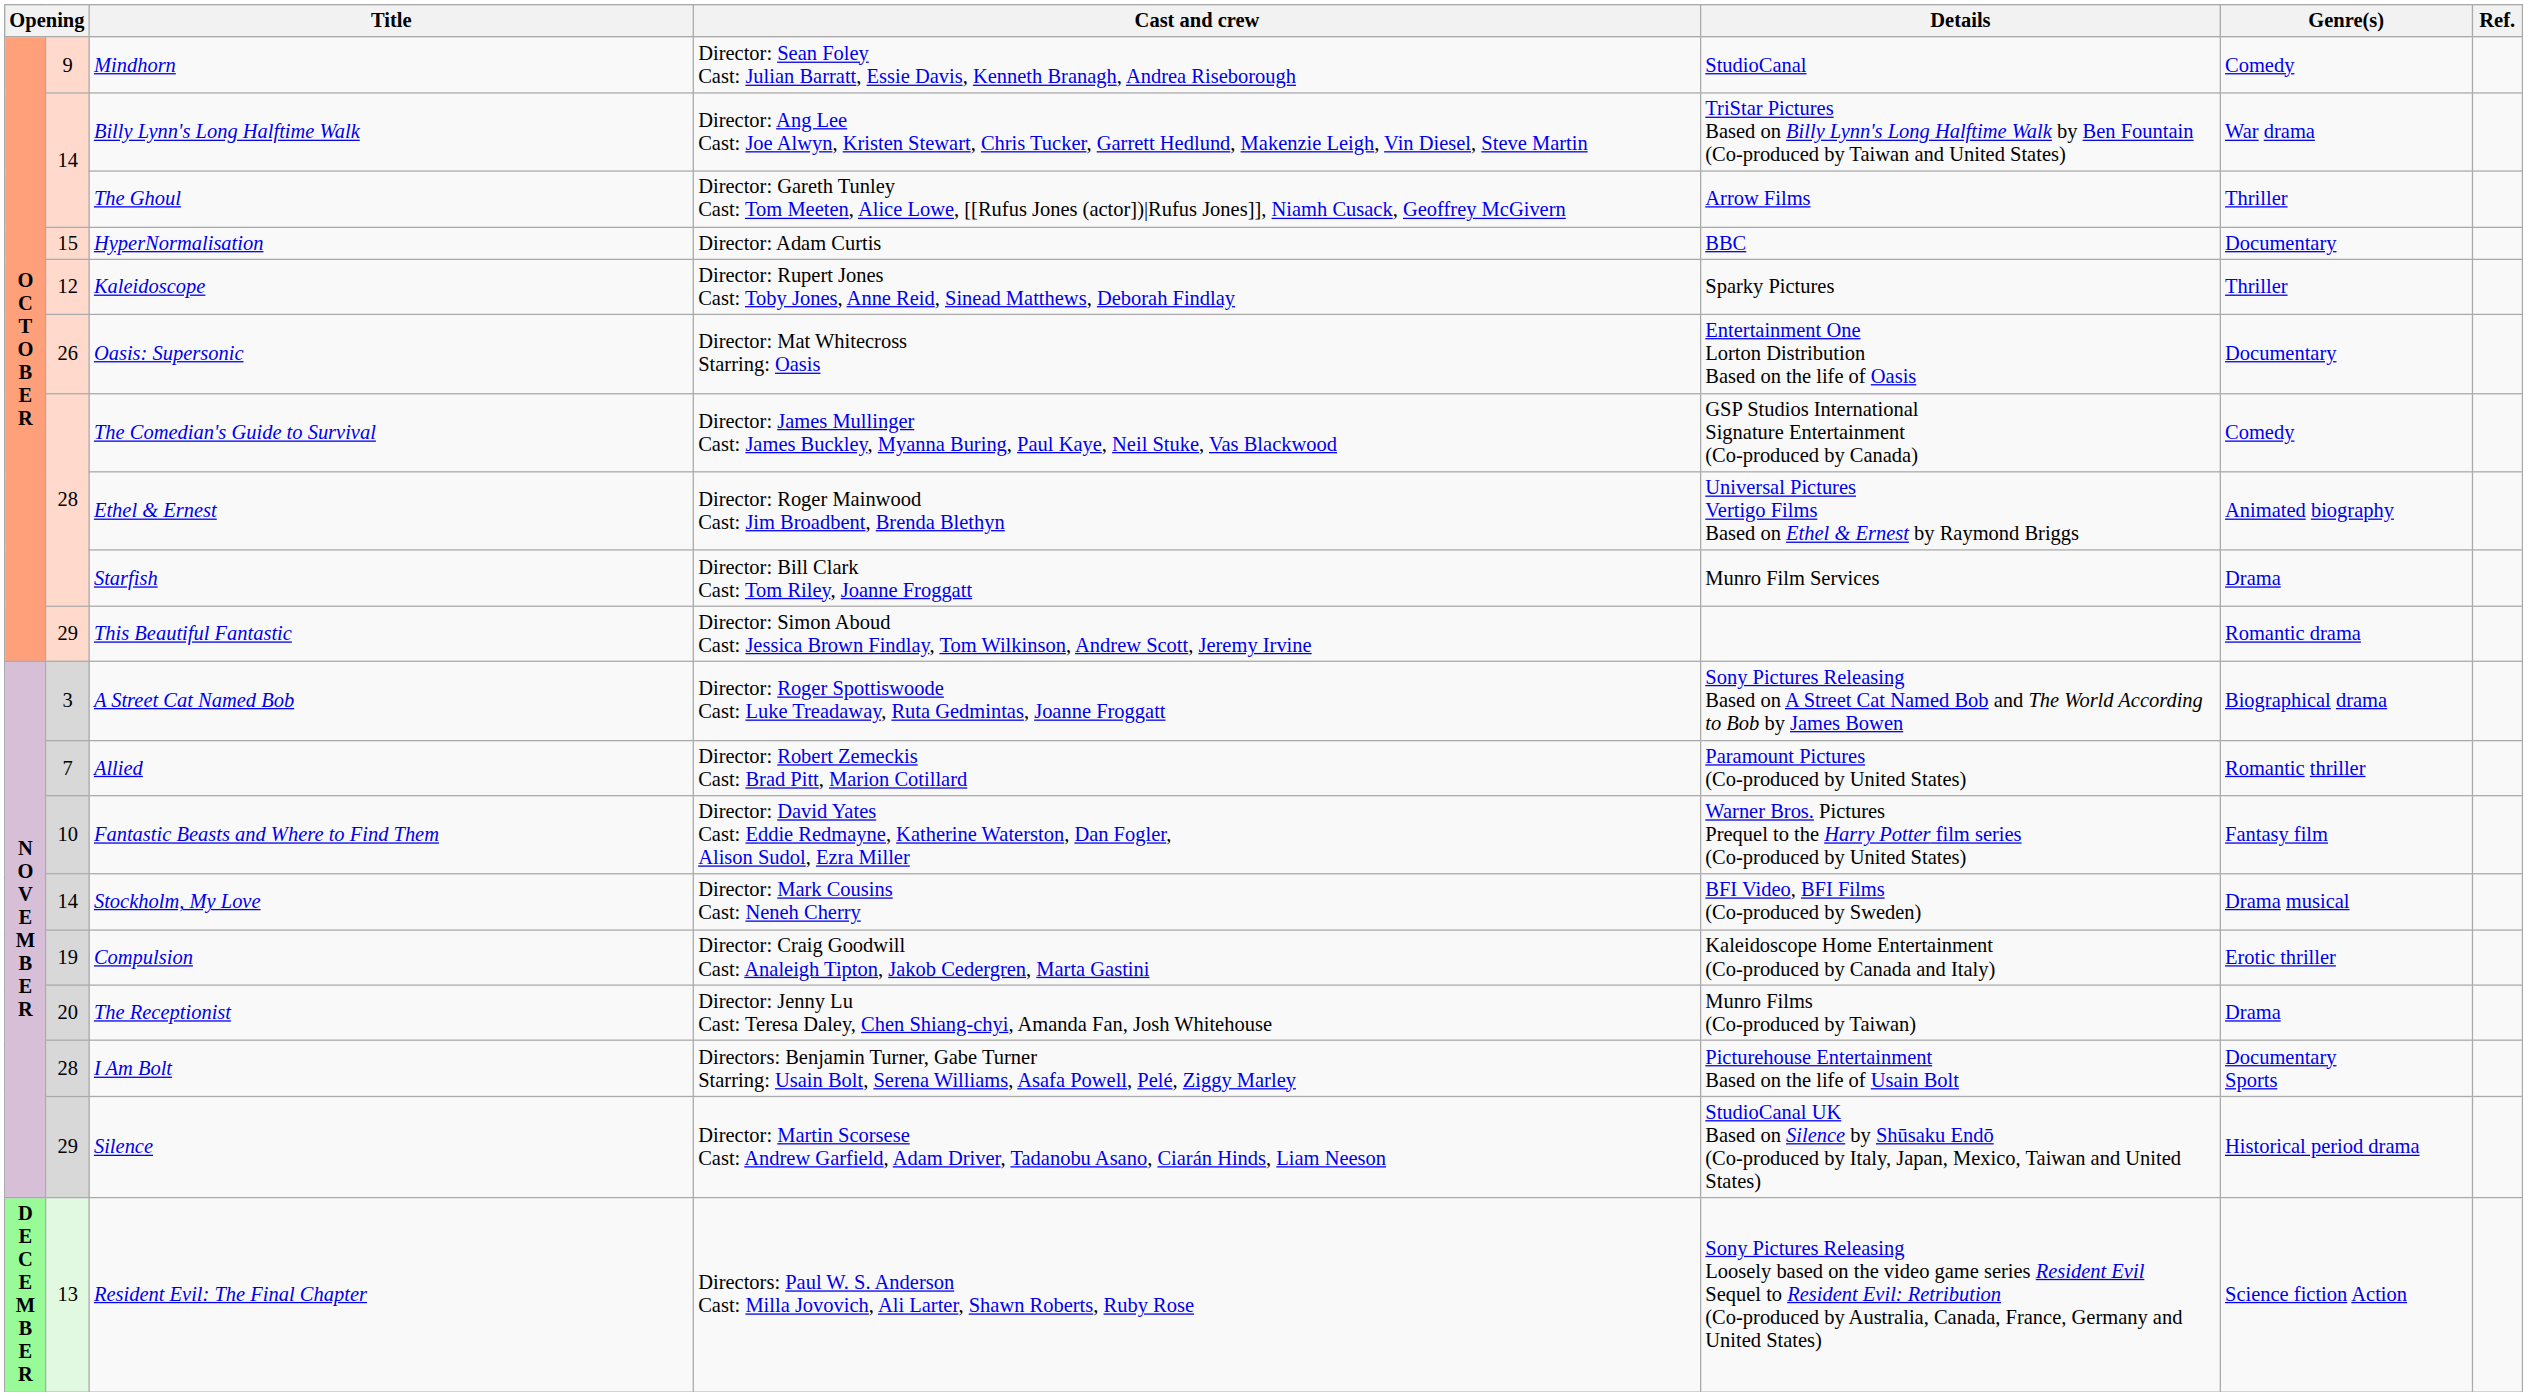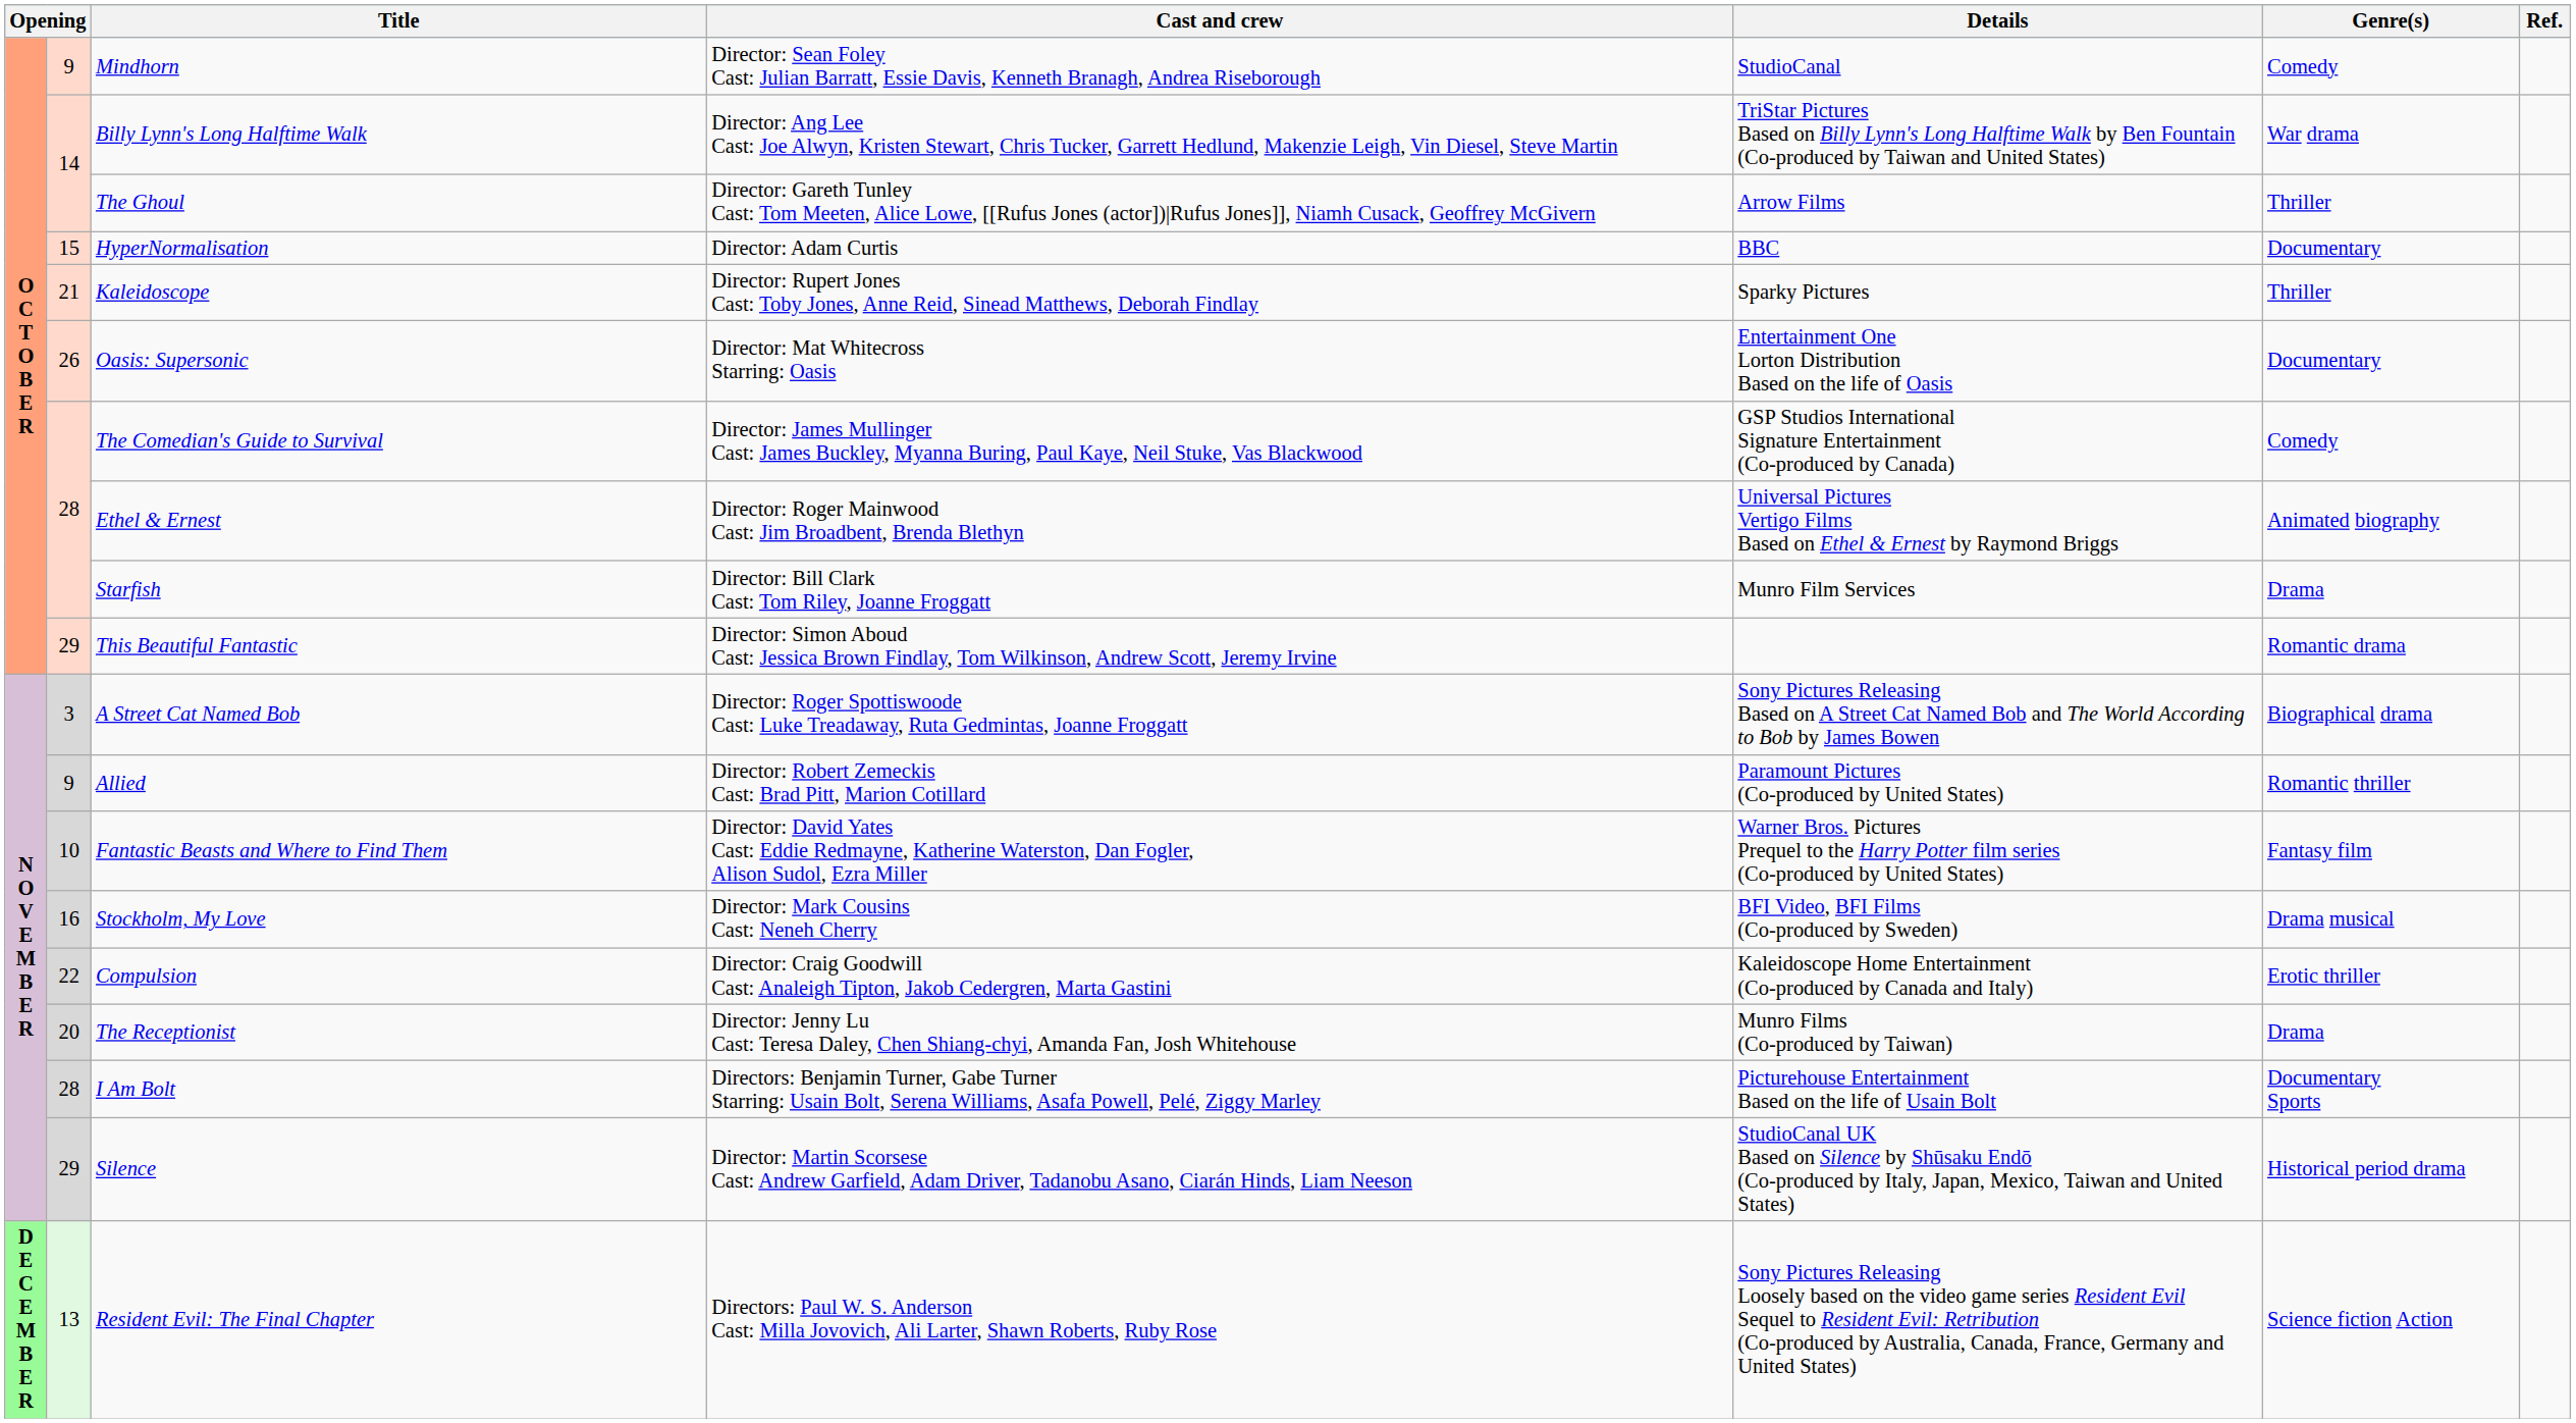Kaleidoscope | column 2: 12 -> 21
Allied | column 2: 7 -> 9
Stockholm, My Love | column 2: 14 -> 16
Compulsion | column 2: 19 -> 22
